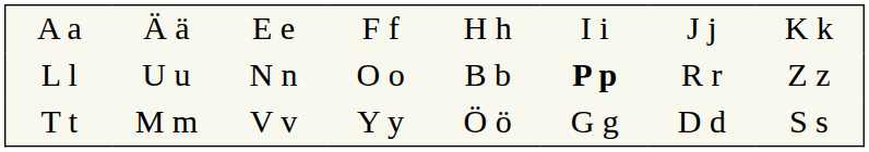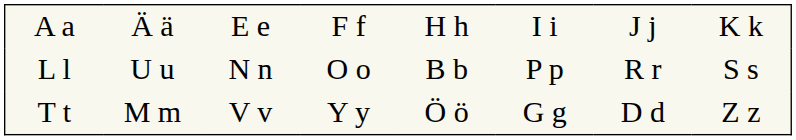L l | column 6: bold -> normal
L l | column 8: Z z -> S s
T t | column 8: S s -> Z z
